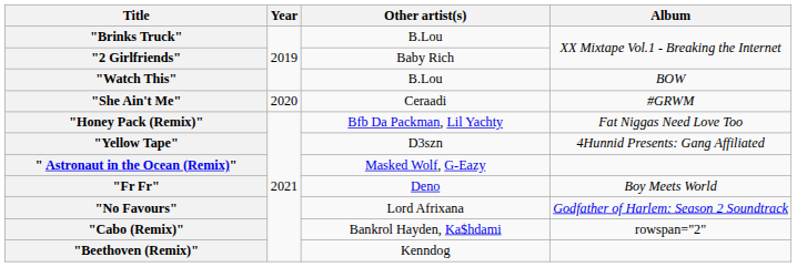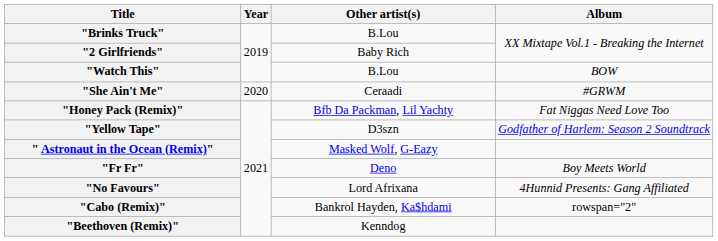"Yellow Tape" | Album: 4Hunnid Presents: Gang Affiliated -> Godfather of Harlem: Season 2 Soundtrack
"No Favours" | Album: Godfather of Harlem: Season 2 Soundtrack -> 4Hunnid Presents: Gang Affiliated
